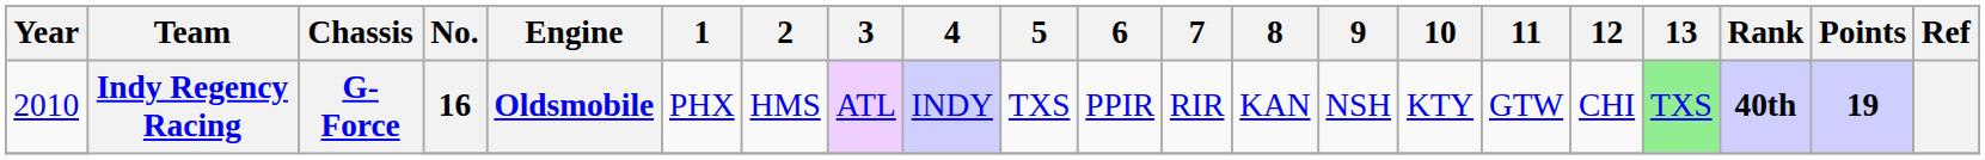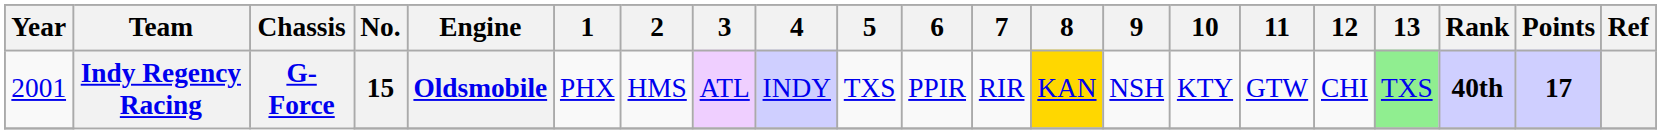row 2 | Year: 2010 -> 2001
row 2 | No.: 16 -> 15
row 2 | 8: no background -> gold background
row 2 | Points: 19 -> 17
